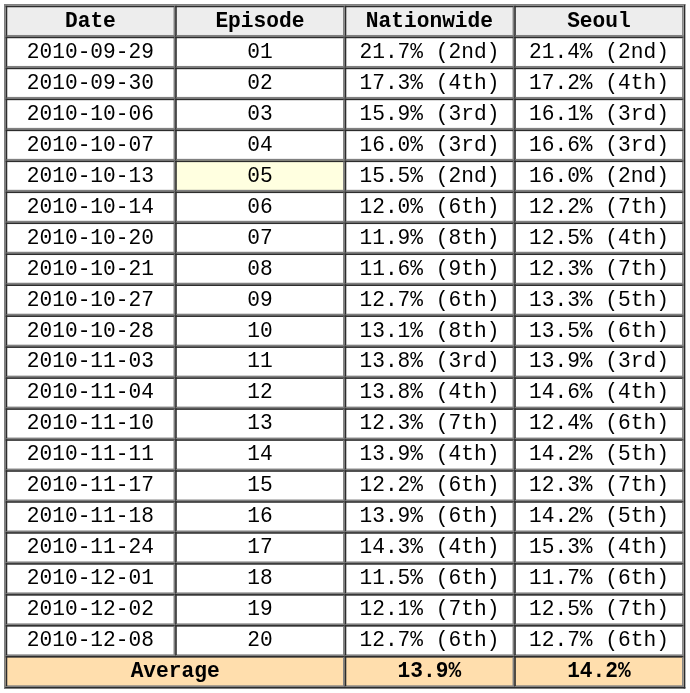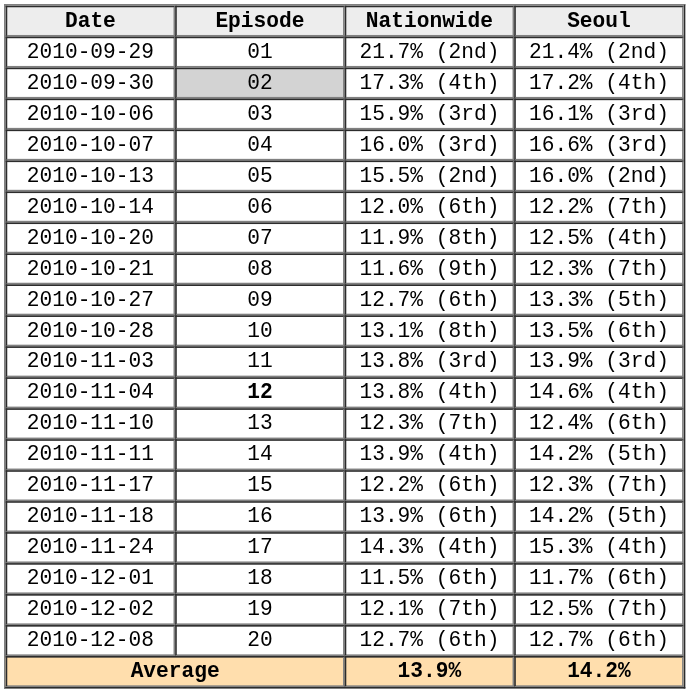17.3% (4th) | Episode: no background -> lightgrey background
15.5% (2nd) | Episode: lightyellow background -> no background
13.8% (4th) | Episode: normal -> bold
